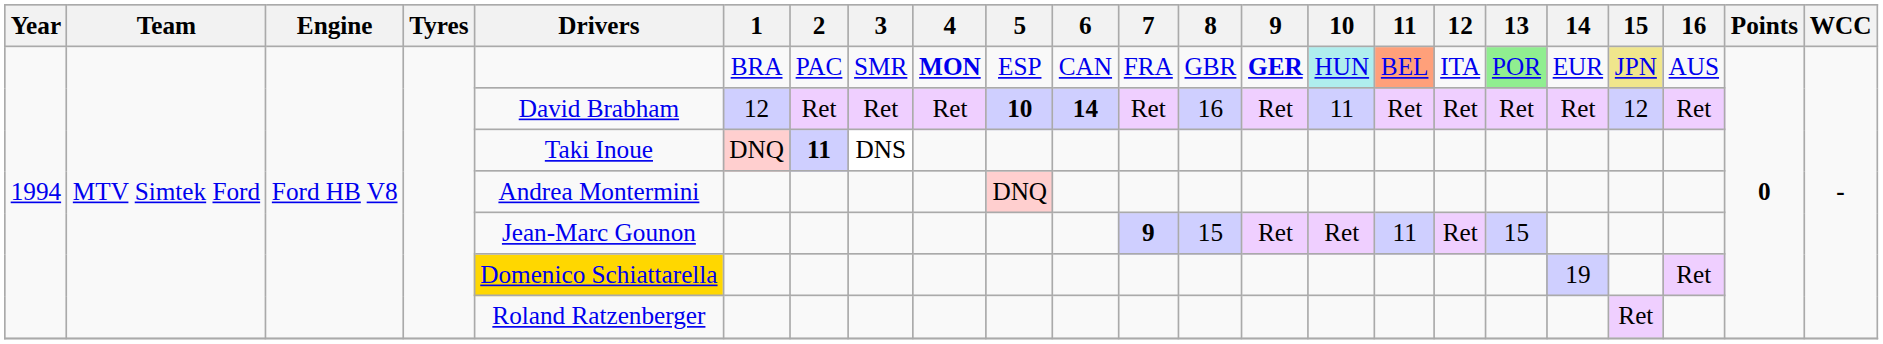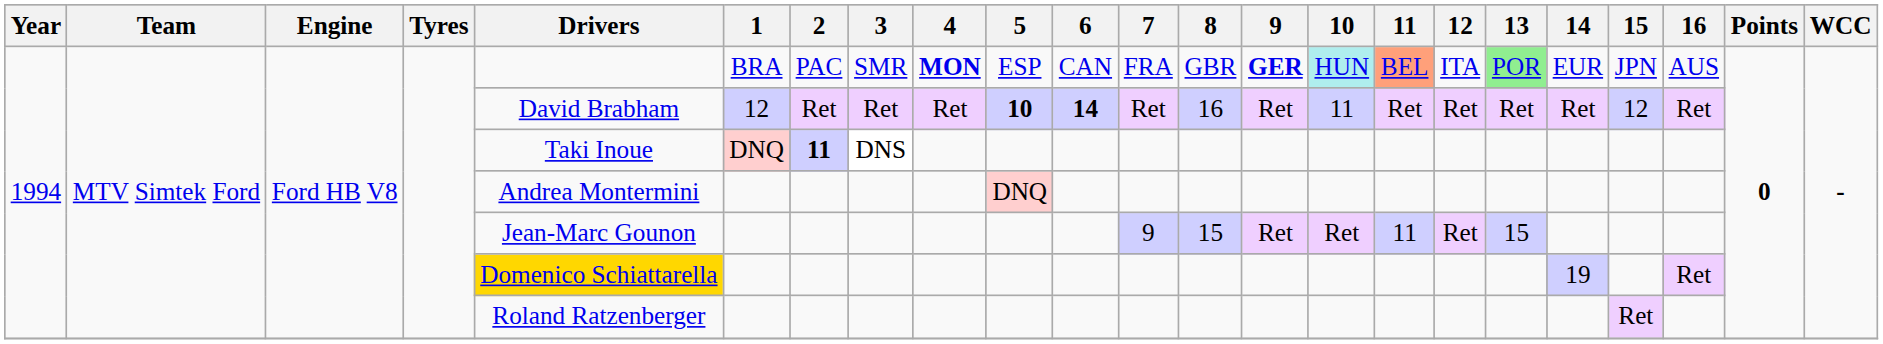row 2 | 15: khaki background -> no background
row 6 | 7: bold -> normal
